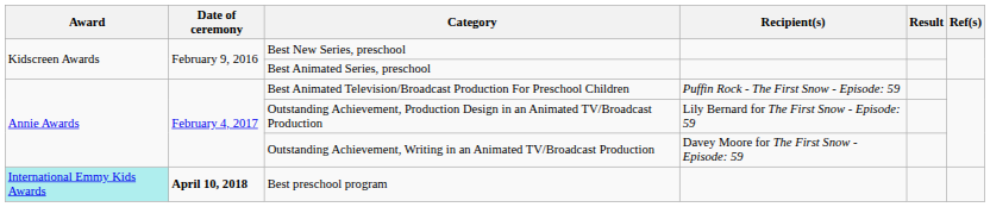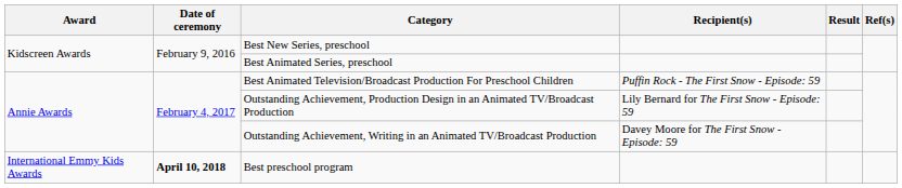Best preschool program | Award: paleturquoise background -> no background
